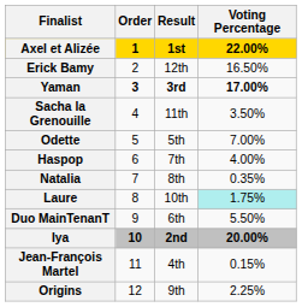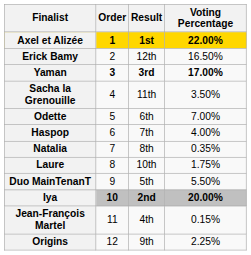Odette | Result: 5th -> 6th
Laure | Voting Percentage: paleturquoise background -> no background
Duo MainTenanT | Result: 6th -> 5th
